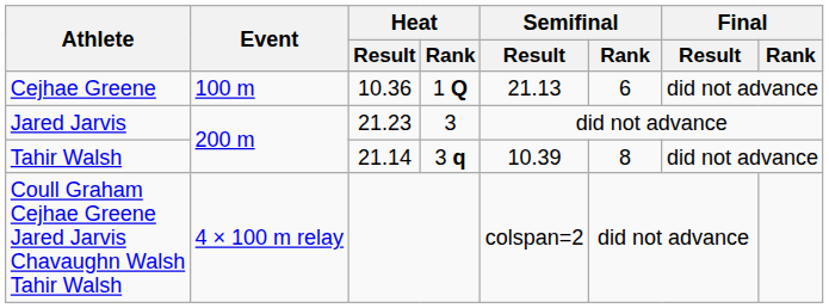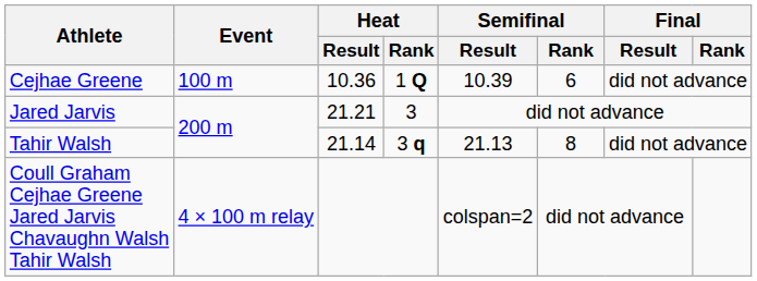Cejhae Greene | Semifinal / Result: 21.13 -> 10.39
Jared Jarvis | Heat / Result: 21.23 -> 21.21
Tahir Walsh | Semifinal / Result: 10.39 -> 21.13
